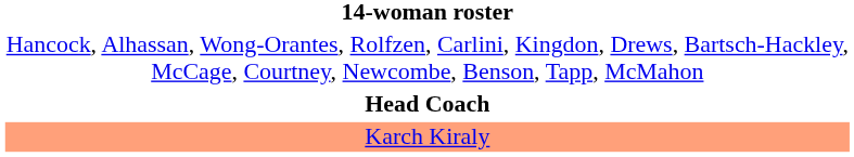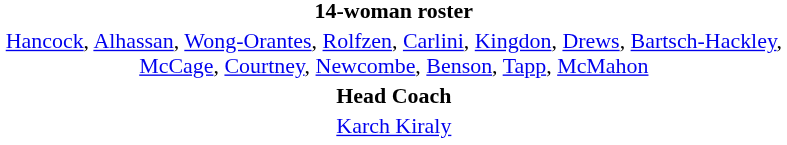row 4 | column 1: lightsalmon background -> no background
